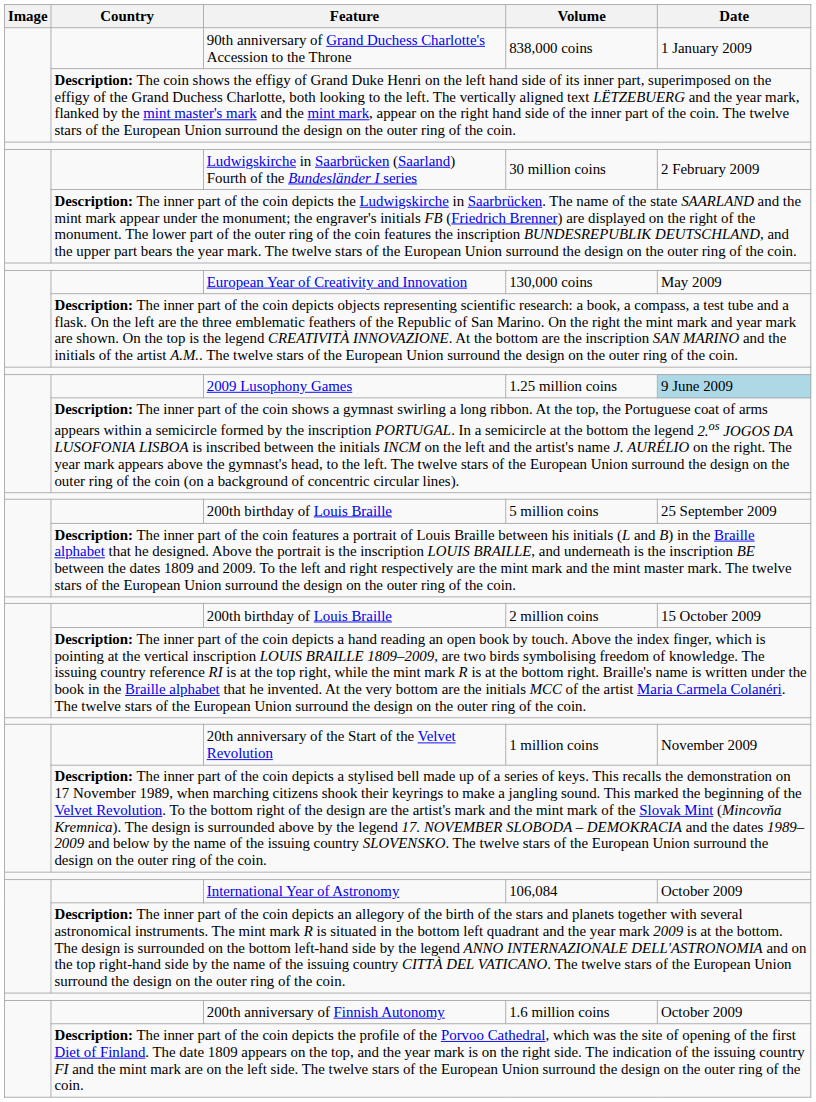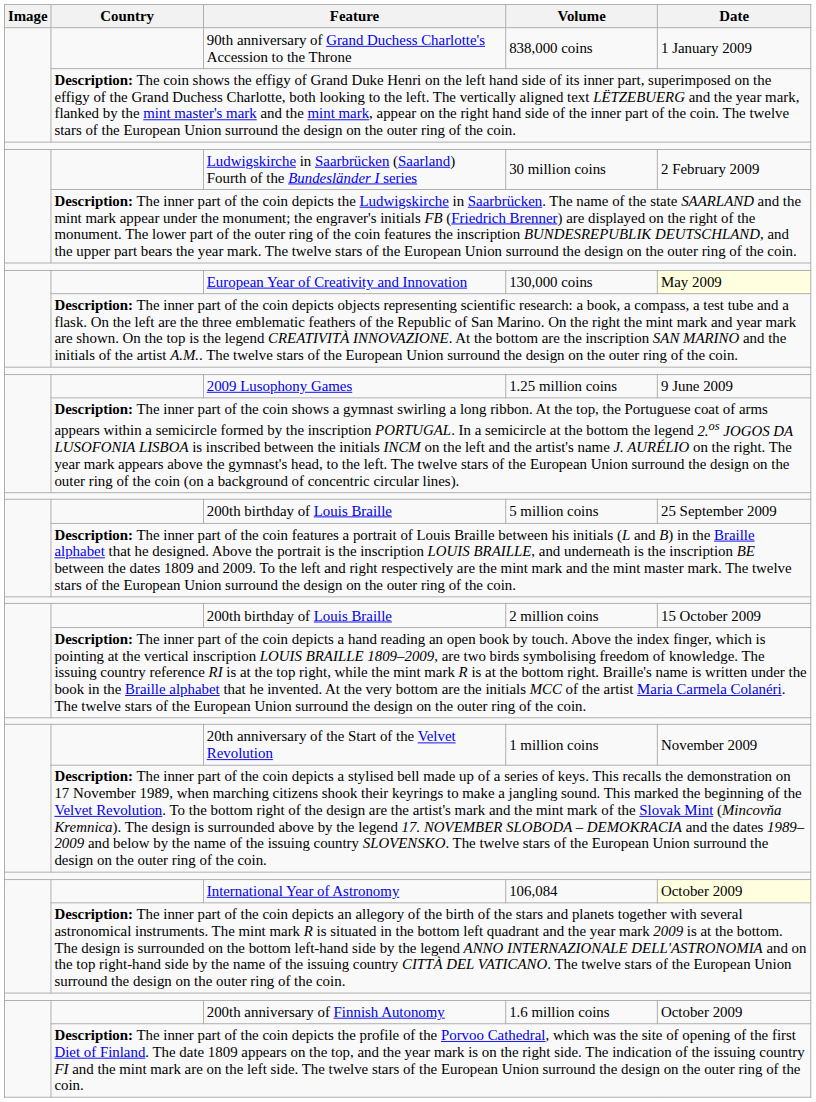130,000 coins | Date: no background -> lightyellow background
1.25 million coins | Date: lightblue background -> no background
106,084 | Date: no background -> lightyellow background
